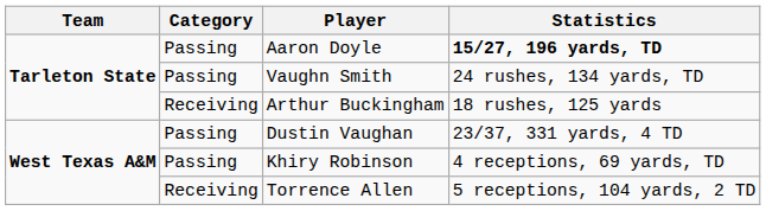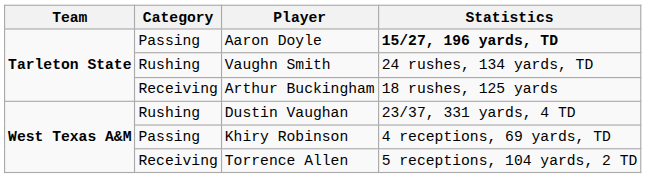Vaughn Smith | Category: Passing -> Rushing
Dustin Vaughan | Category: Passing -> Rushing
